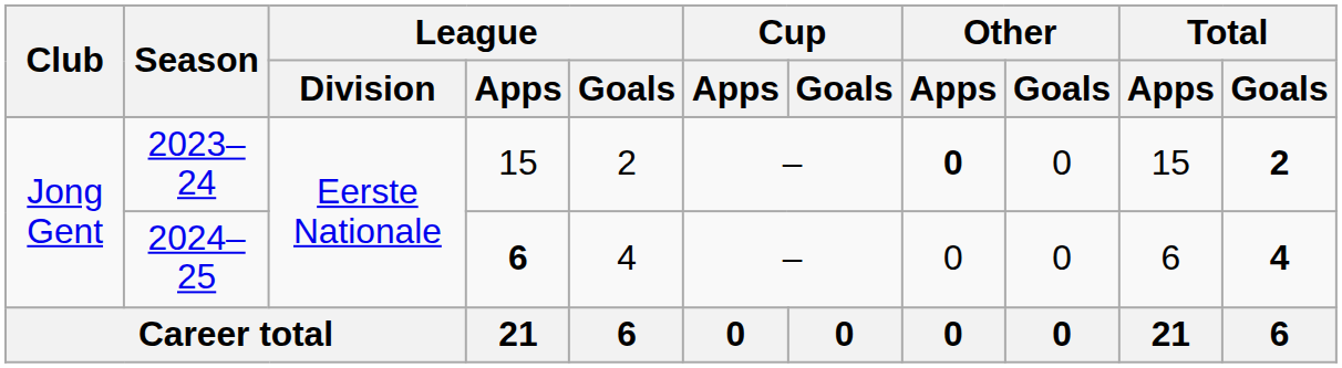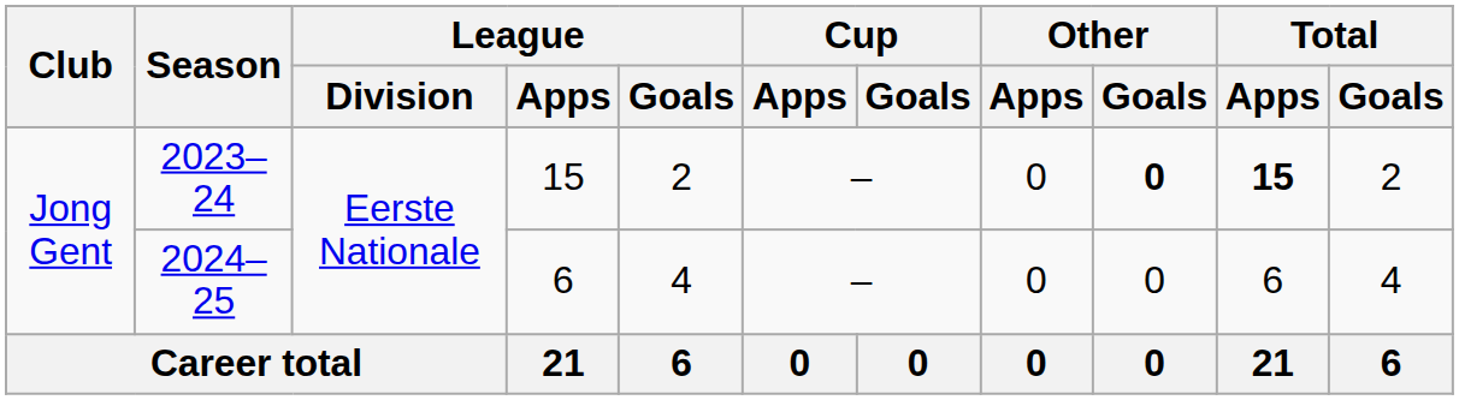2023–24 | Other / Apps: bold -> normal
2023–24 | Other / Goals: normal -> bold
2023–24 | Total / Apps: normal -> bold
2023–24 | Total / Goals: bold -> normal
2024–25 | League / Apps: bold -> normal
2024–25 | Total / Goals: bold -> normal
